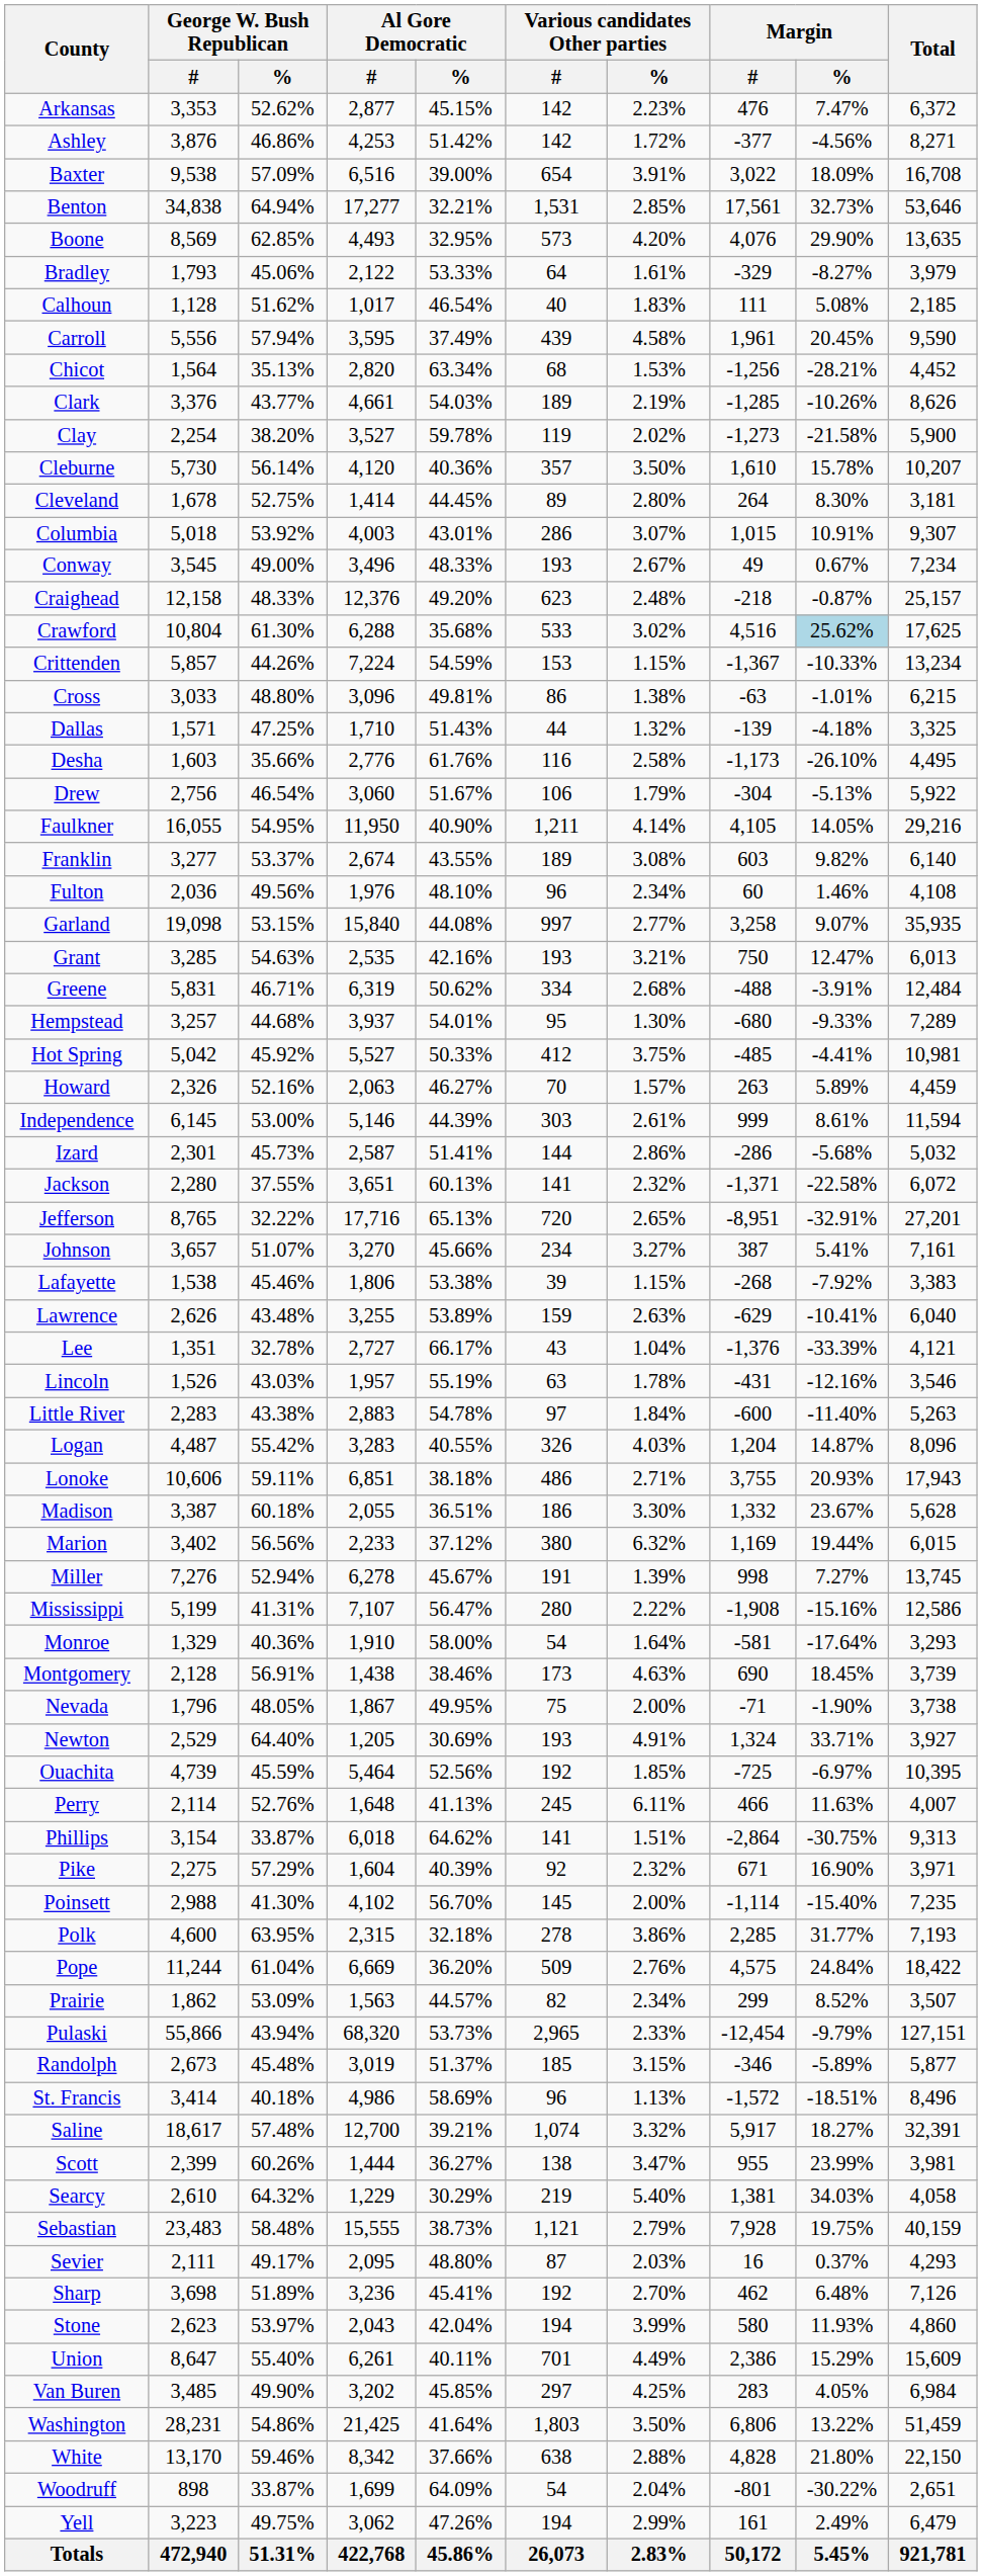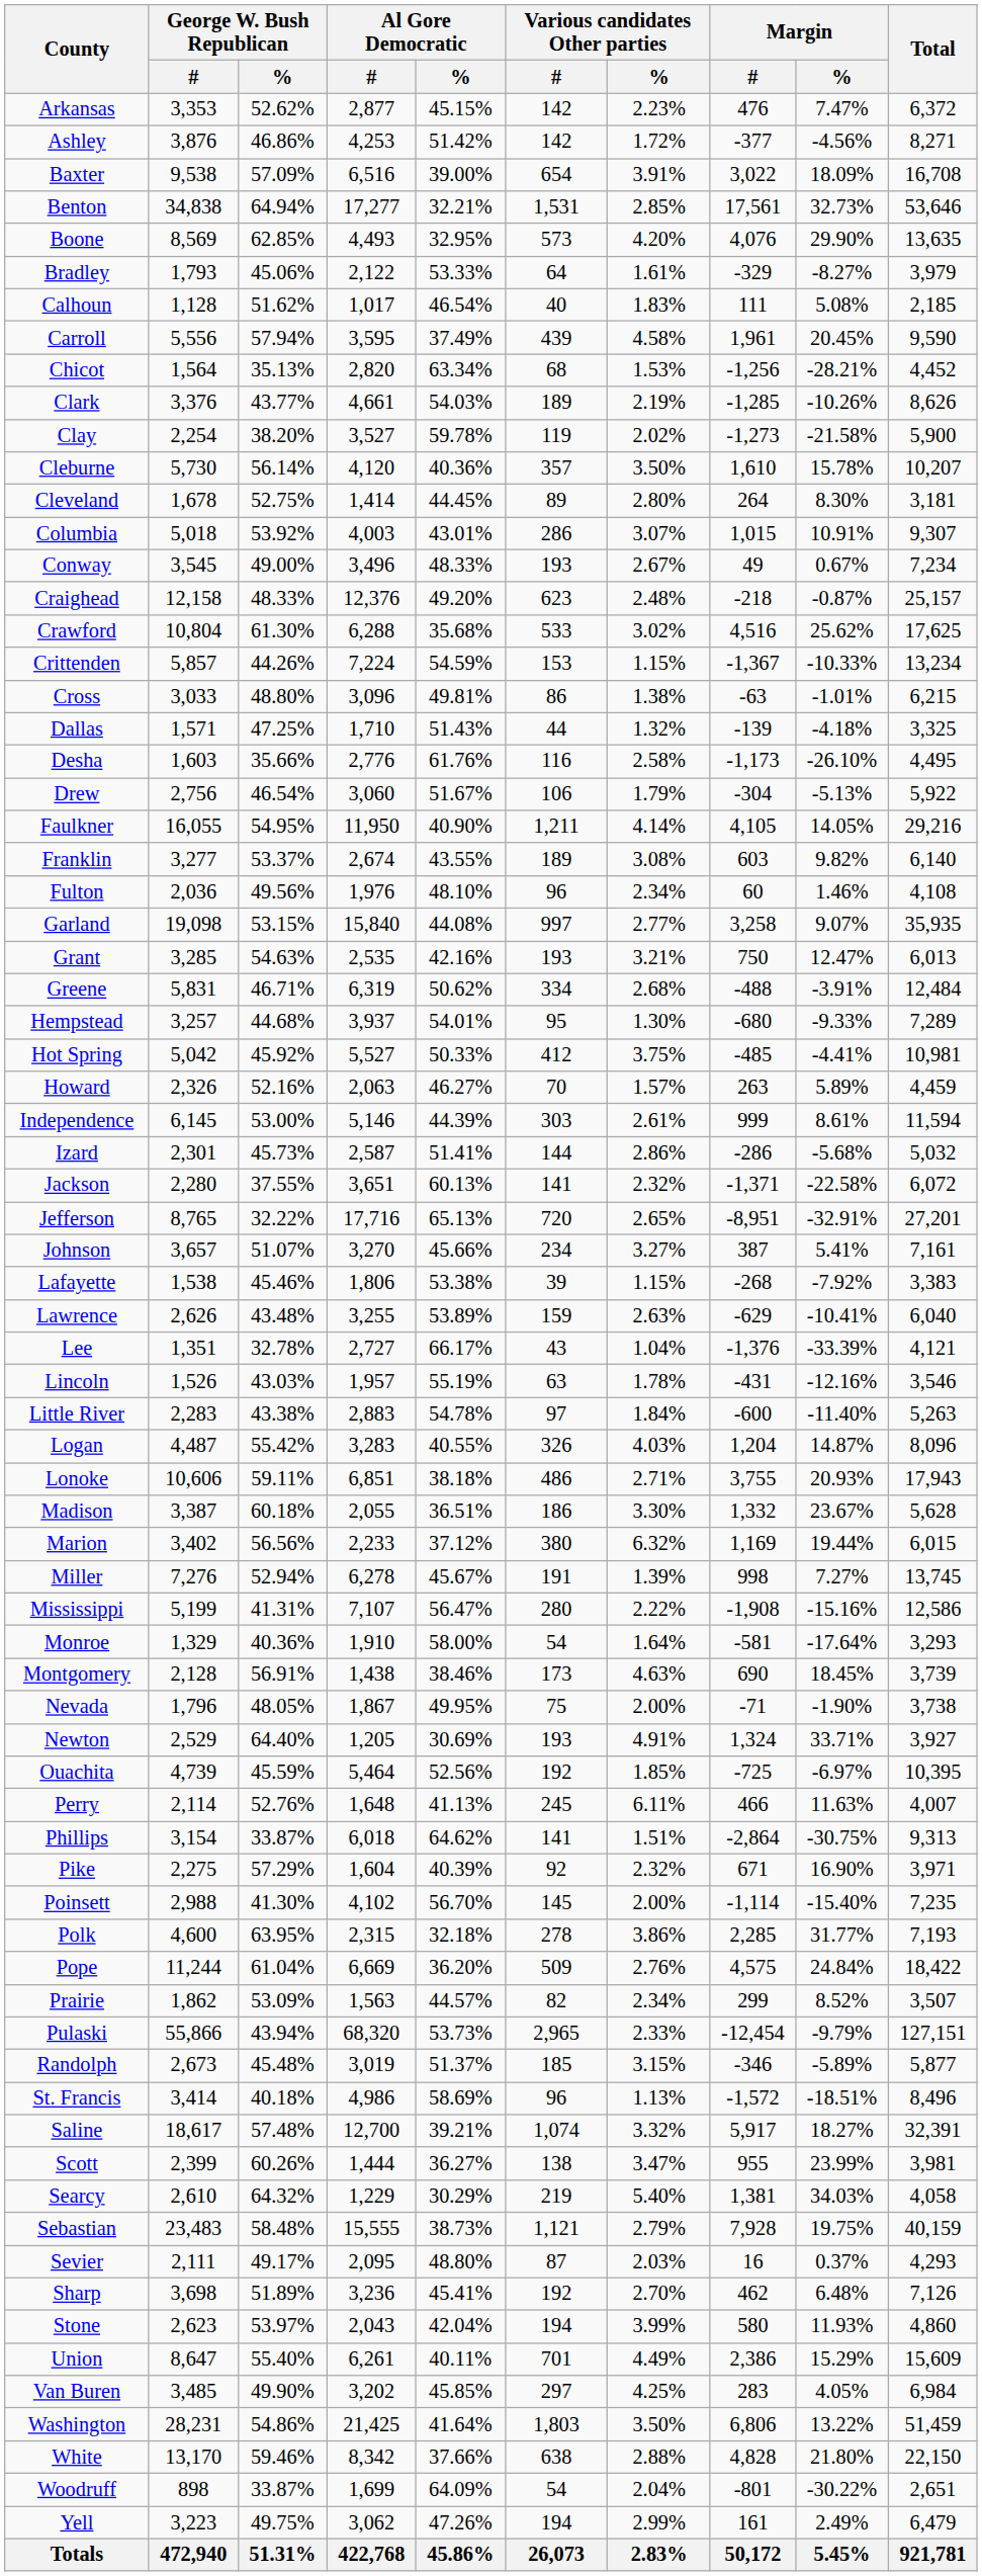Crawford | Margin / %: lightblue background -> no background
